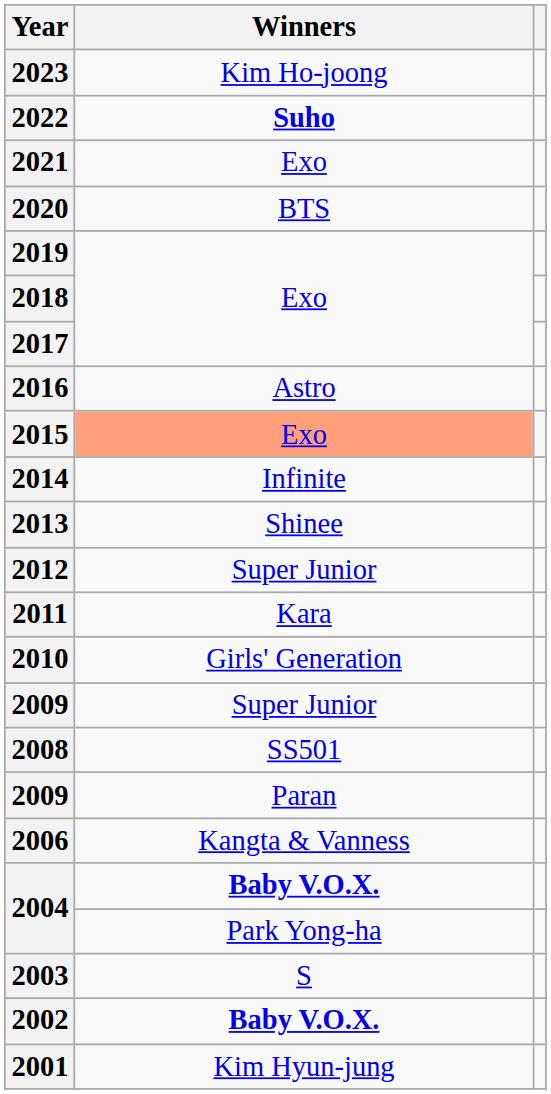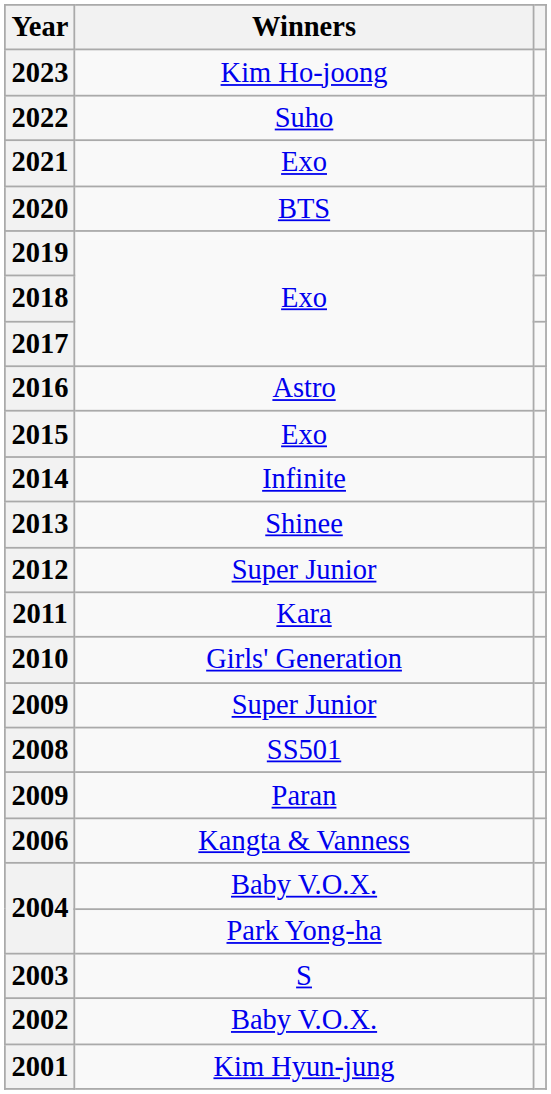2022 | Winners: bold -> normal
2015 | Winners: lightsalmon background -> no background
2004 / Baby V.O.X. | Winners: bold -> normal
2002 | Winners: bold -> normal
